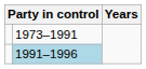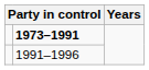1973–1991 | column 2: normal -> bold
1991–1996 | column 2: lightblue background -> no background
